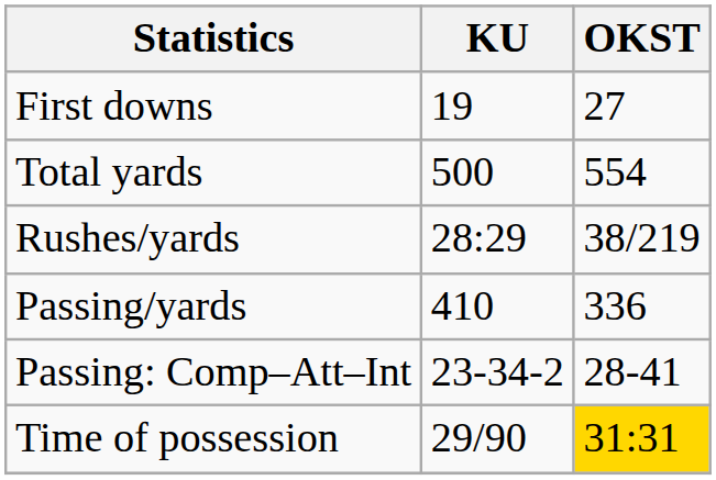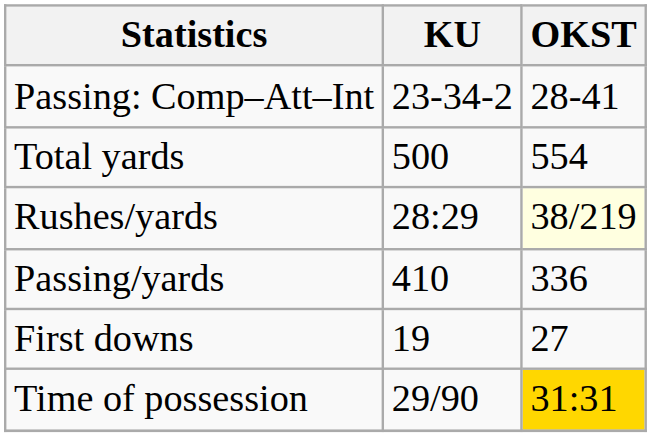rows swapped: First downs <-> Passing: Comp–Att–Int
Rushes/yards | OKST: no background -> lightyellow background
